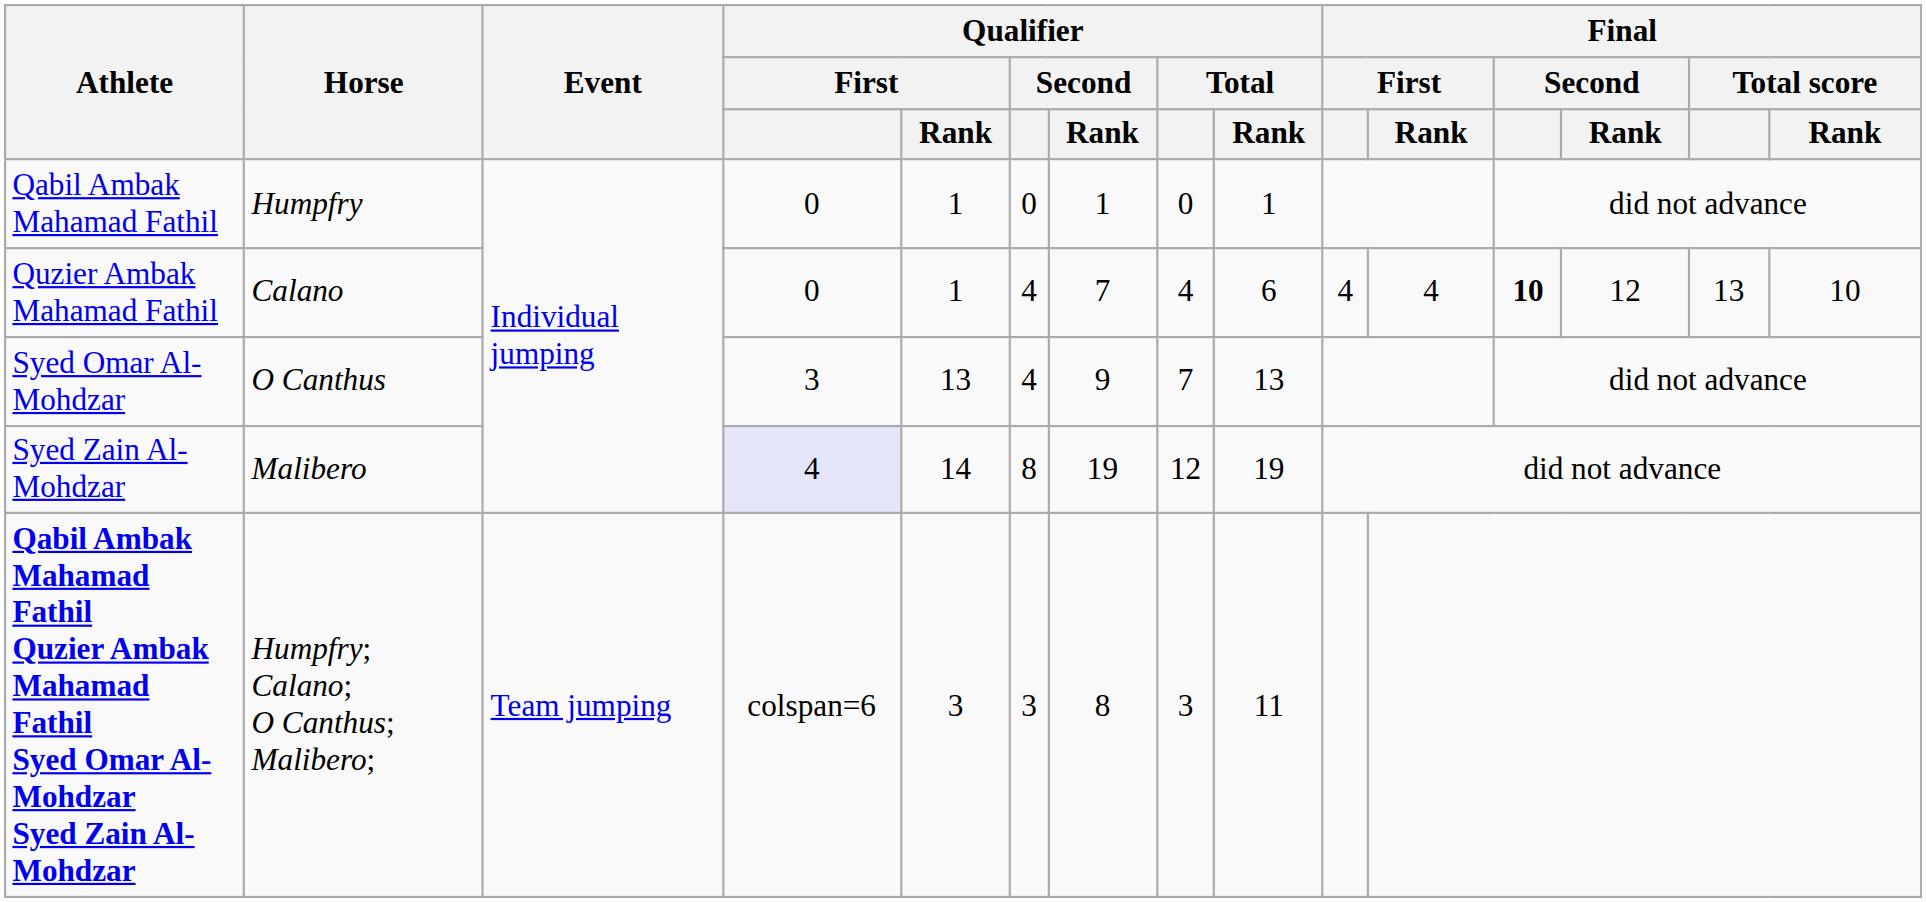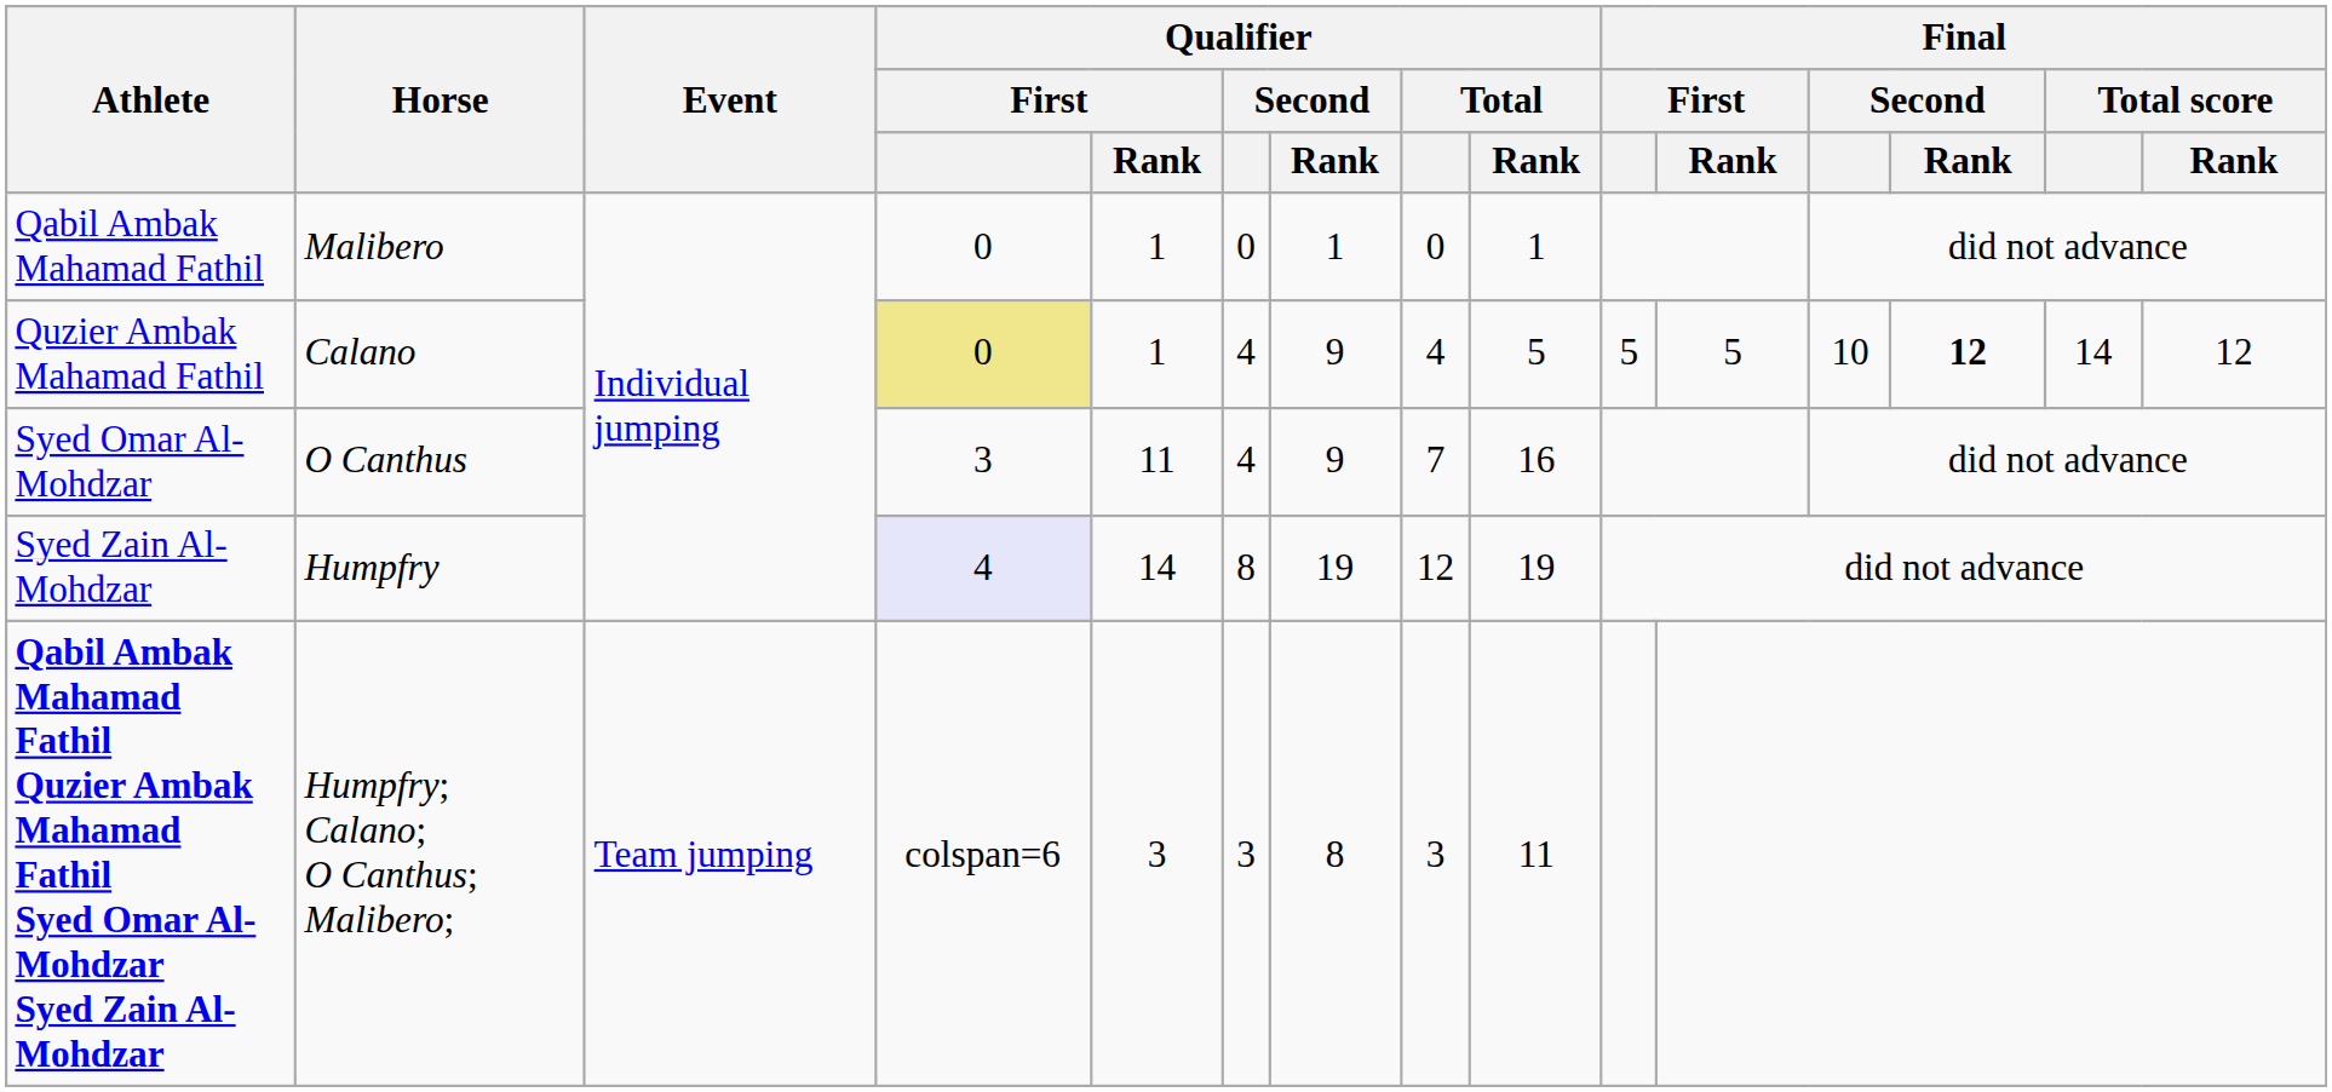Qabil Ambak Mahamad Fathil | Horse: Humpfry -> Malibero
Quzier Ambak Mahamad Fathil | Qualifier / First: no background -> khaki background
Quzier Ambak Mahamad Fathil | Qualifier / Second / Rank: 7 -> 9
Quzier Ambak Mahamad Fathil | Qualifier / Total / Rank: 6 -> 5
Quzier Ambak Mahamad Fathil | Final / First: 4 -> 5
Quzier Ambak Mahamad Fathil | Final / First / Rank: 4 -> 5
Quzier Ambak Mahamad Fathil | Final / Second: bold -> normal
Quzier Ambak Mahamad Fathil | Final / Second / Rank: normal -> bold
Quzier Ambak Mahamad Fathil | Final / Total score: 13 -> 14
Quzier Ambak Mahamad Fathil | Final / Total score / Rank: 10 -> 12
Syed Omar Al-Mohdzar | Qualifier / First / Rank: 13 -> 11
Syed Omar Al-Mohdzar | Qualifier / Total / Rank: 13 -> 16
Syed Zain Al-Mohdzar | Horse: Malibero -> Humpfry
